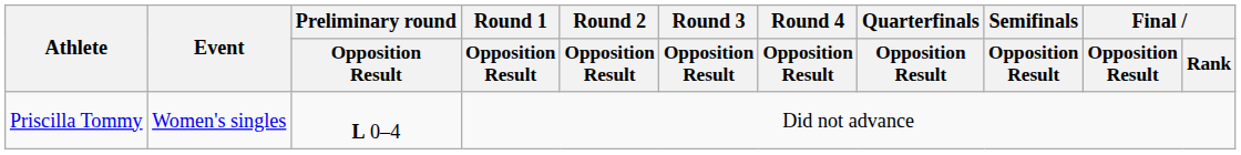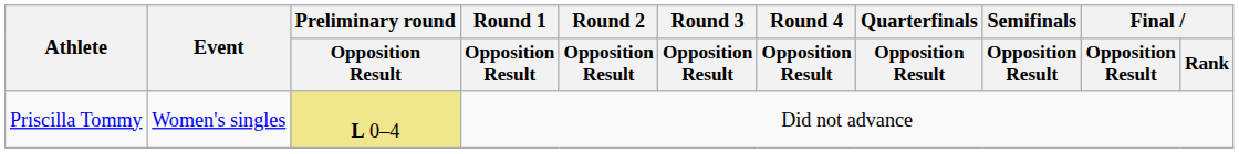Priscilla Tommy | Preliminary round / Opposition Result: no background -> khaki background
